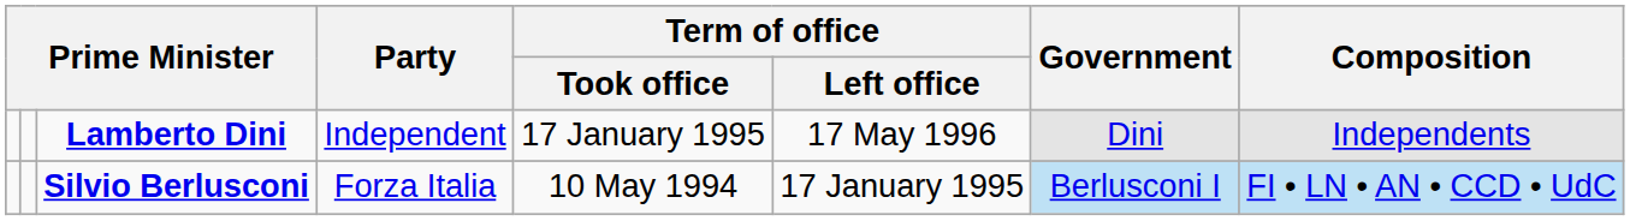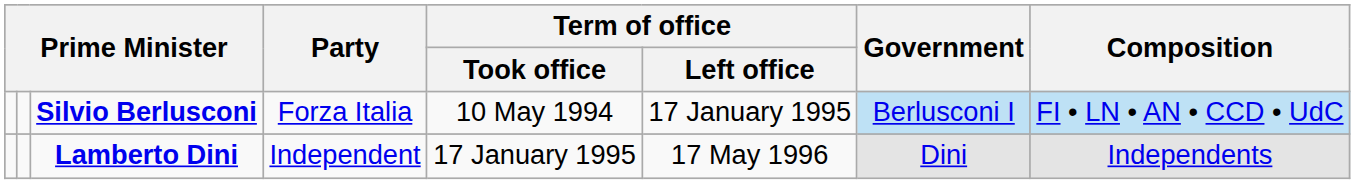rows swapped: Silvio Berlusconi <-> Lamberto Dini
